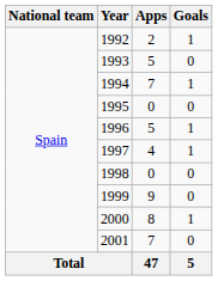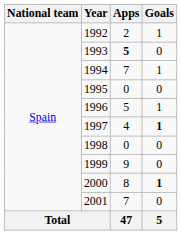1993 | Apps: normal -> bold
1997 | Goals: normal -> bold
2000 | Goals: normal -> bold
